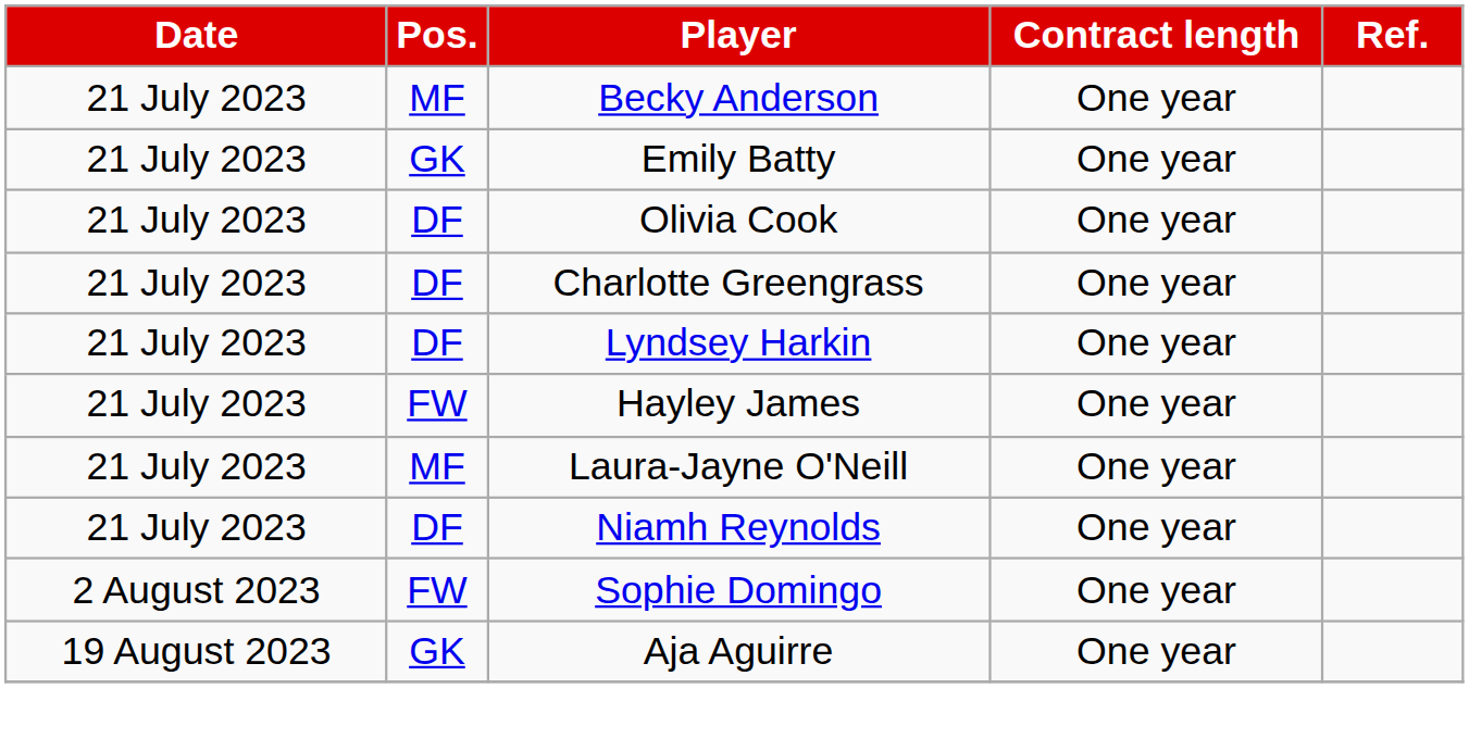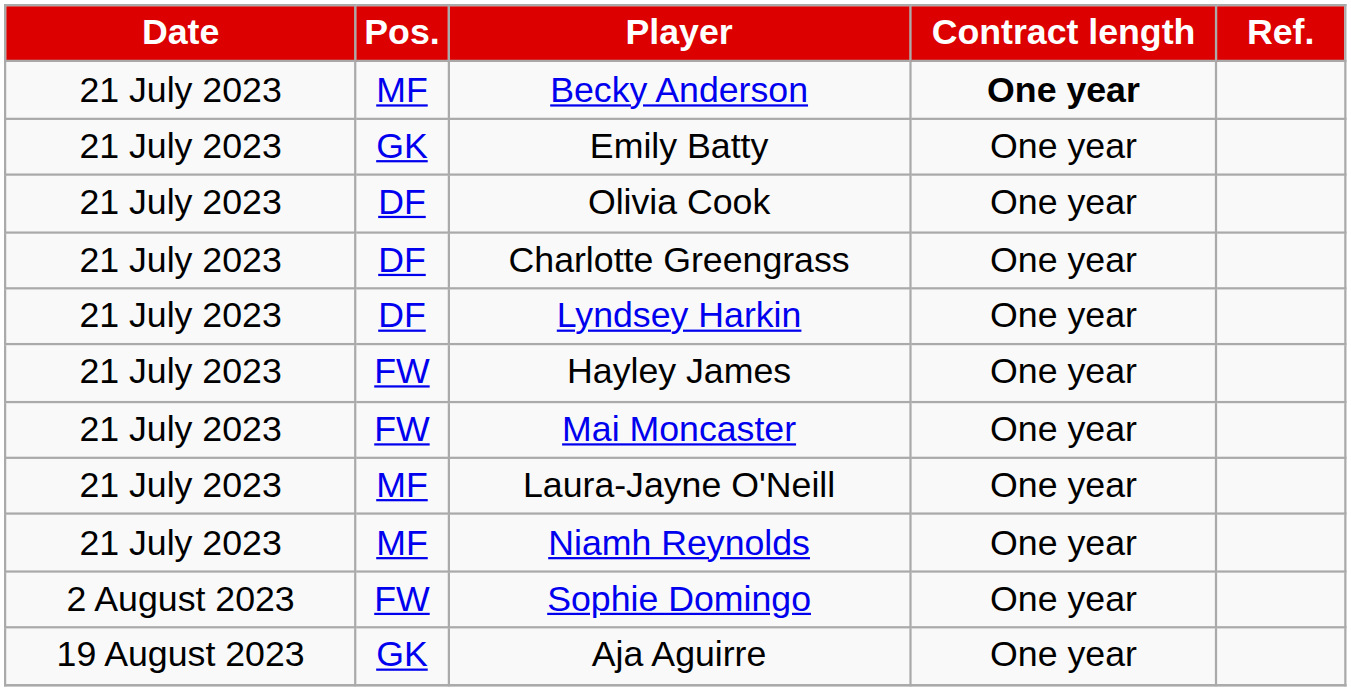Becky Anderson | Contract length: normal -> bold
+ row: 21 July 2023 | FW | Mai Moncaster | One year
Niamh Reynolds | Pos.: DF -> MF
